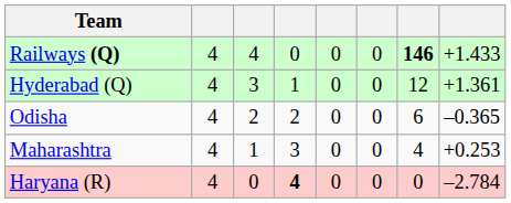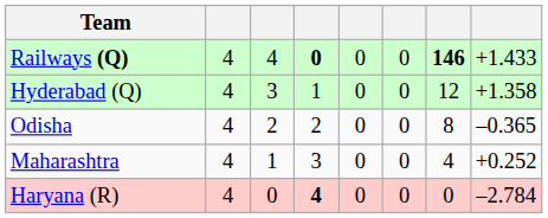Railways (Q) | column 4: normal -> bold
Hyderabad (Q) | column 8: +1.361 -> +1.358
Odisha | column 7: 6 -> 8
Maharashtra | column 8: +0.253 -> +0.252
